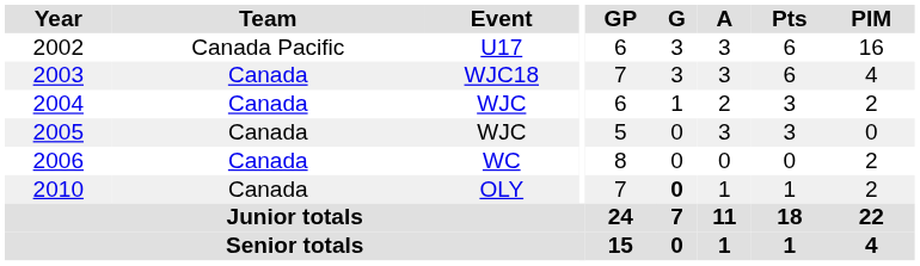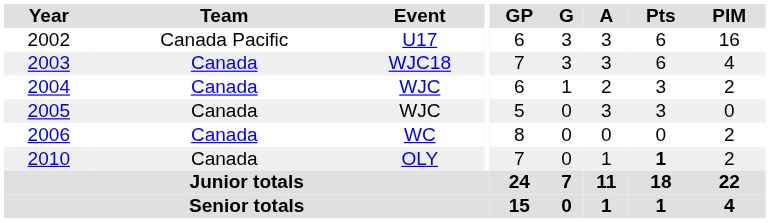2010 | G: bold -> normal
2010 | Pts: normal -> bold
